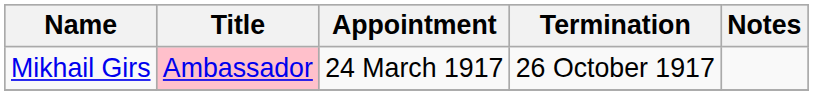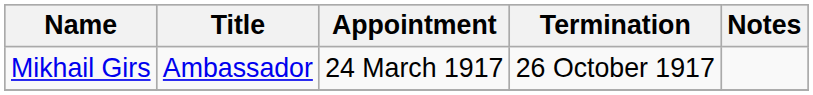Mikhail Girs | Title: pink background -> no background
